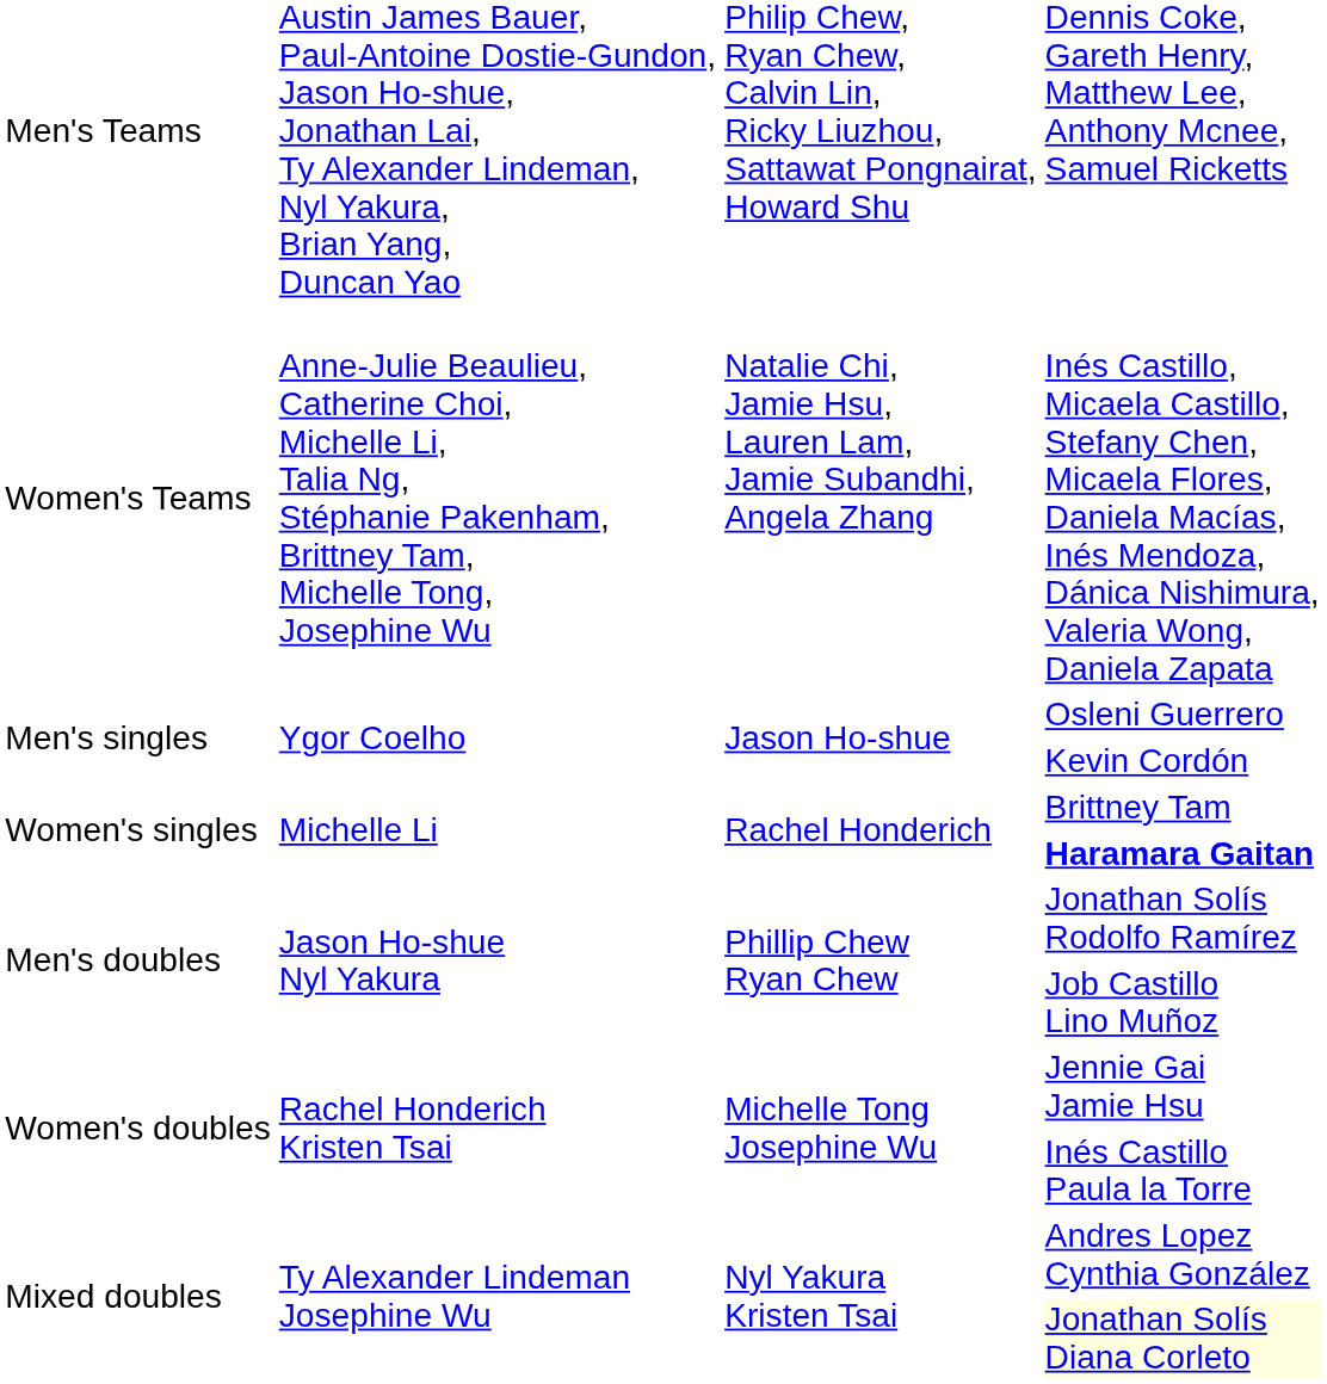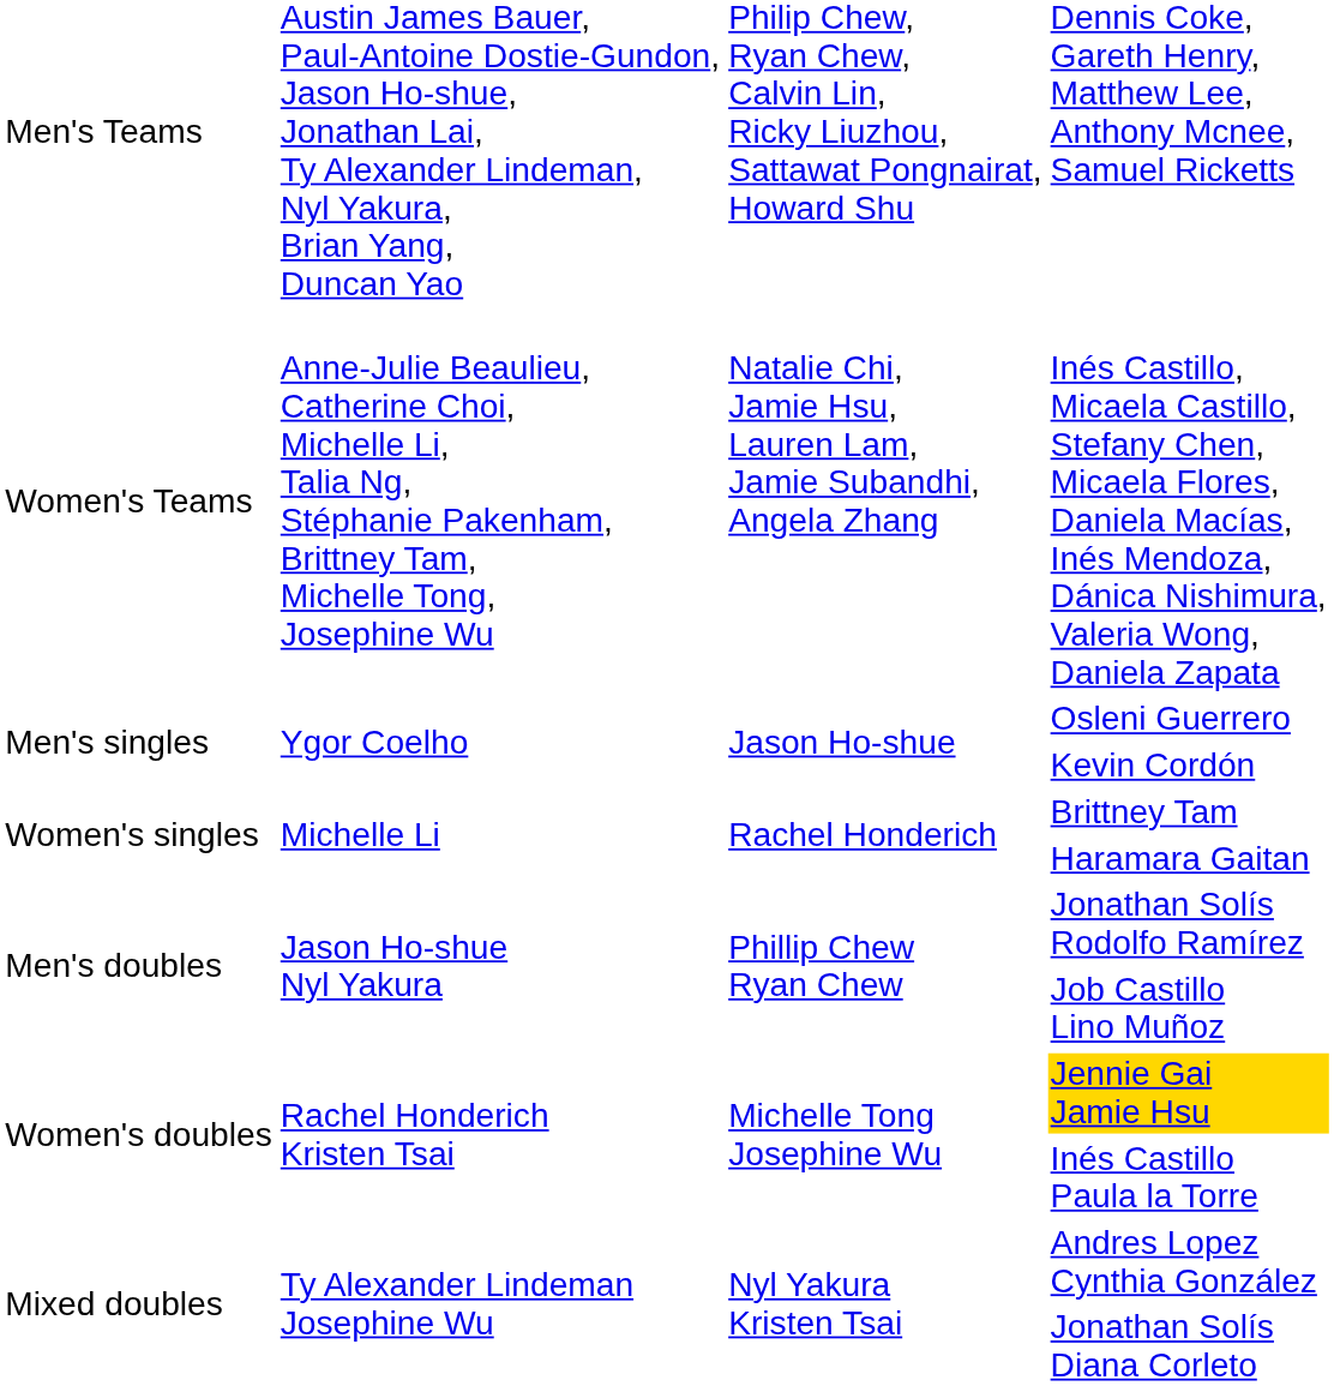Haramara Gaitan | column 4: bold -> normal
Jennie Gai Jamie Hsu | column 4: no background -> gold background
Jonathan Solís Diana Corleto | column 4: lightyellow background -> no background
